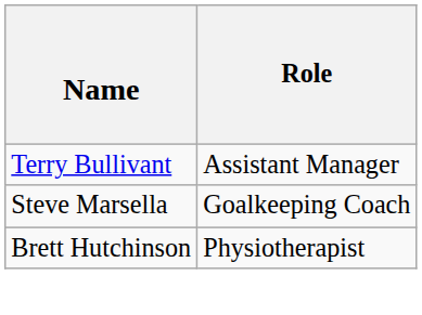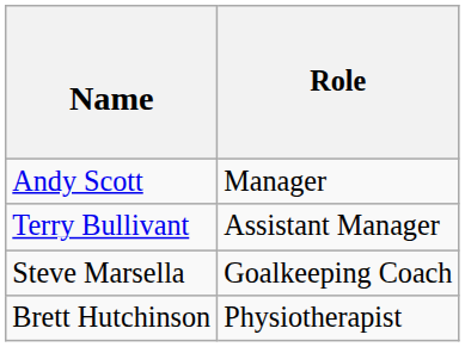+ row: Andy Scott | Manager
